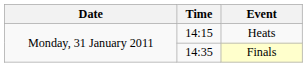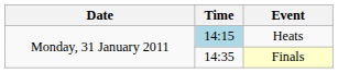Heats | Time: no background -> lightblue background
